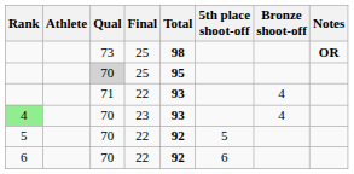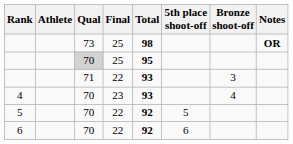row 4 | Bronze shoot-off: 4 -> 3
row 5 | Rank: lightgreen background -> no background
